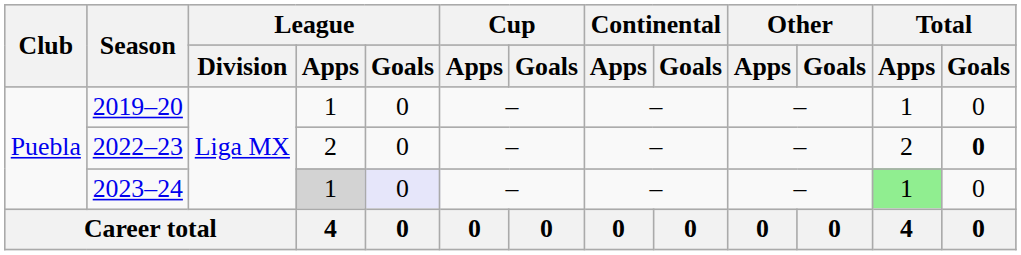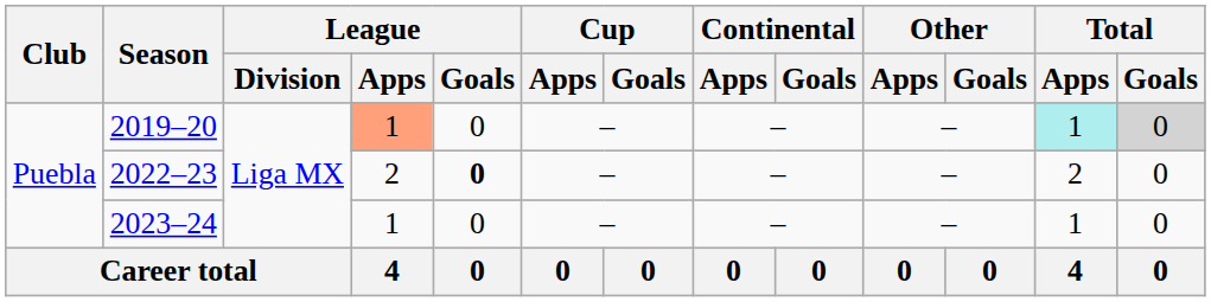2019–20 | League / Apps: no background -> lightsalmon background
2019–20 | Total / Apps: no background -> paleturquoise background
2019–20 | Total / Goals: no background -> lightgrey background
2022–23 | League / Goals: normal -> bold
2022–23 | Total / Goals: bold -> normal
2023–24 | League / Apps: lightgrey background -> no background
2023–24 | League / Goals: lavender background -> no background
2023–24 | Total / Apps: lightgreen background -> no background
